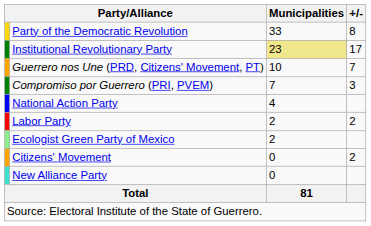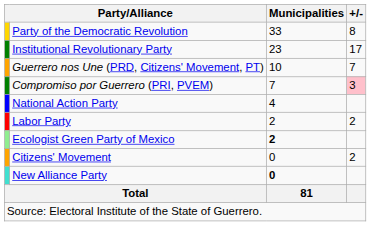Institutional Revolutionary Party | Municipalities: khaki background -> no background
Compromiso por Guerrero (PRI, PVEM) | +/-: no background -> pink background
Ecologist Green Party of Mexico | Municipalities: normal -> bold
New Alliance Party | Municipalities: normal -> bold
